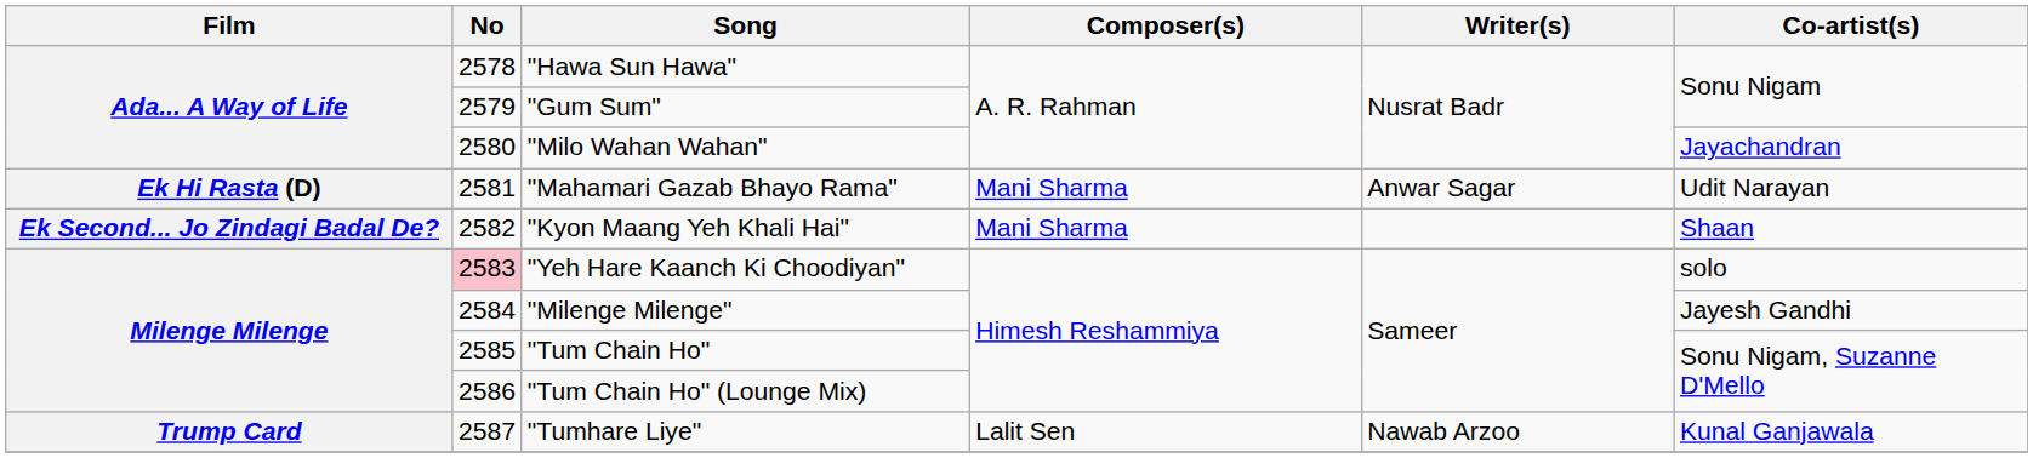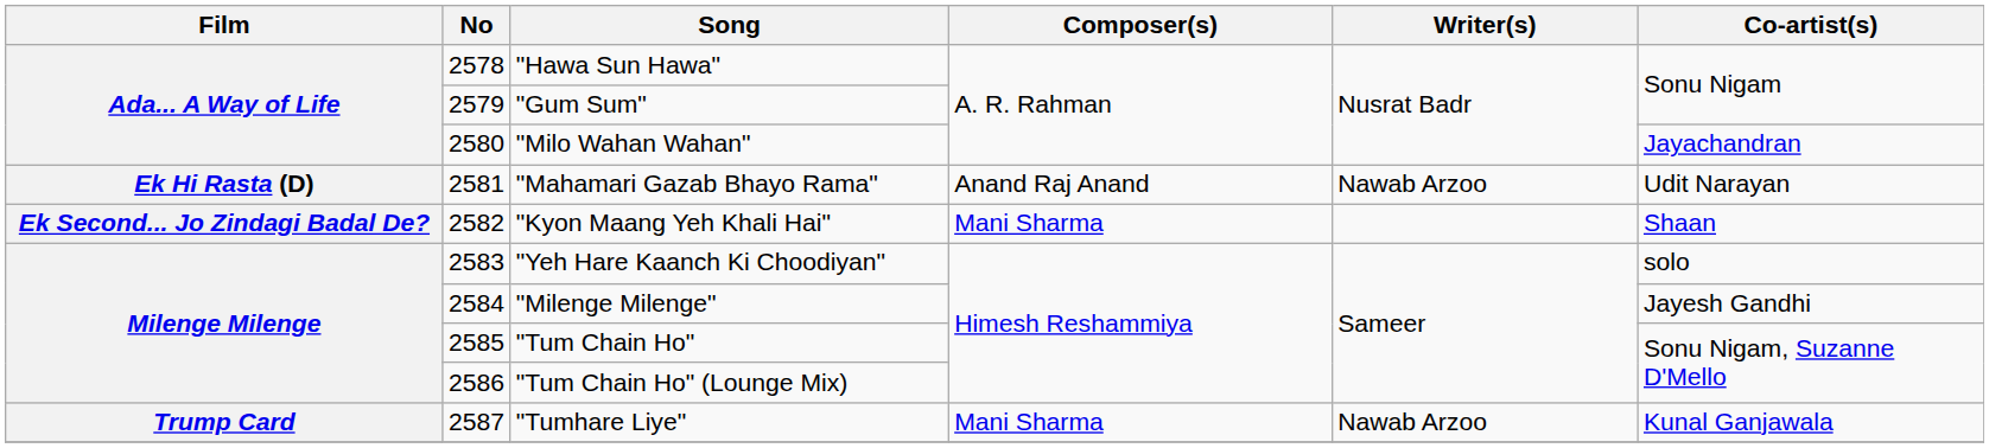"Mahamari Gazab Bhayo Rama" | Composer(s): Mani Sharma -> Anand Raj Anand
"Mahamari Gazab Bhayo Rama" | Writer(s): Anwar Sagar -> Nawab Arzoo
"Yeh Hare Kaanch Ki Choodiyan" | No: pink background -> no background
"Tumhare Liye" | Composer(s): Lalit Sen -> Mani Sharma
